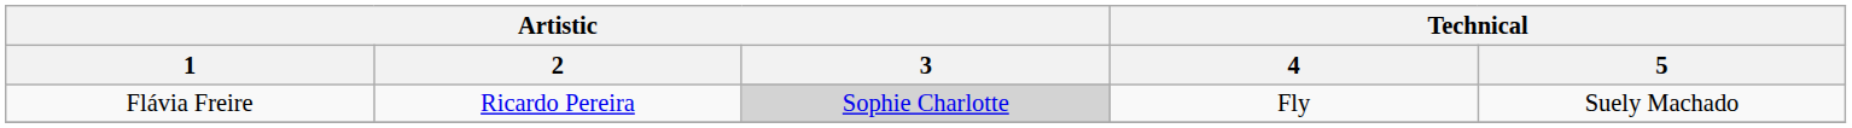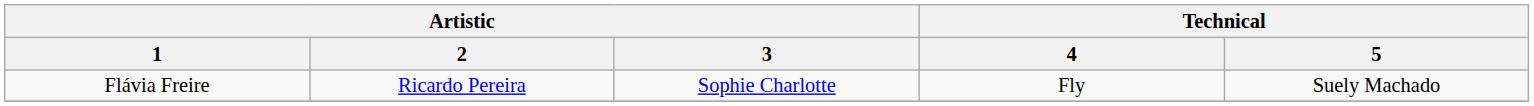Flávia Freire | Artistic / 3: lightgrey background -> no background
